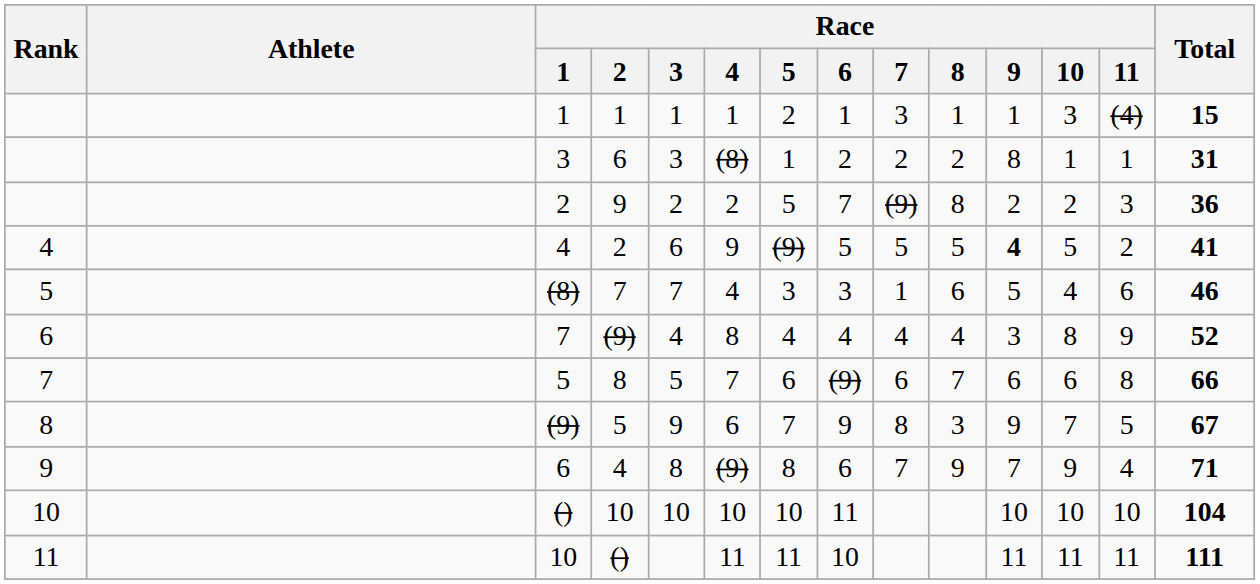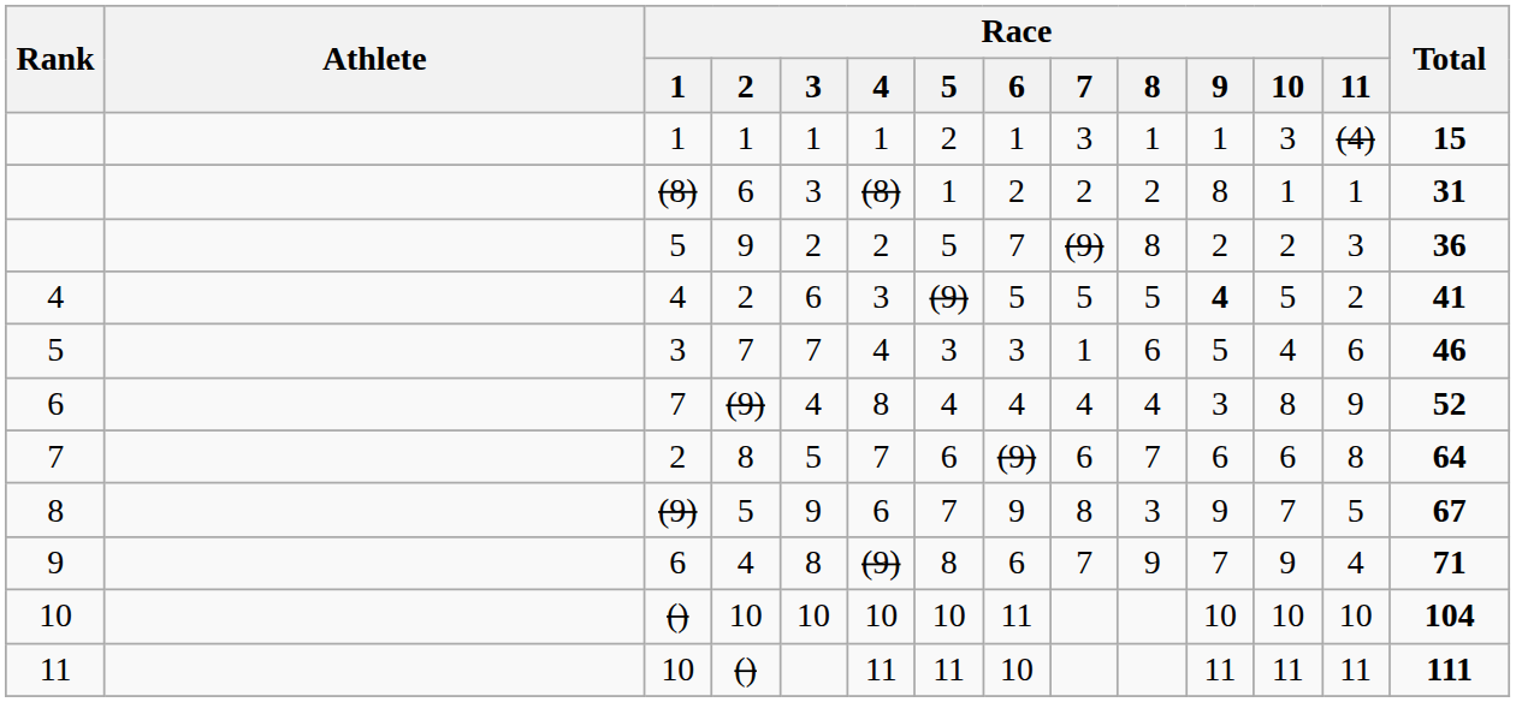row 4 | Race / 1: 3 -> (8)
row 5 | Race / 1: 2 -> 5
row 6 | Race / 4: 9 -> 3
row 7 | Race / 1: (8) -> 3
row 9 | Race / 1: 5 -> 2
row 9 | Total: 66 -> 64
